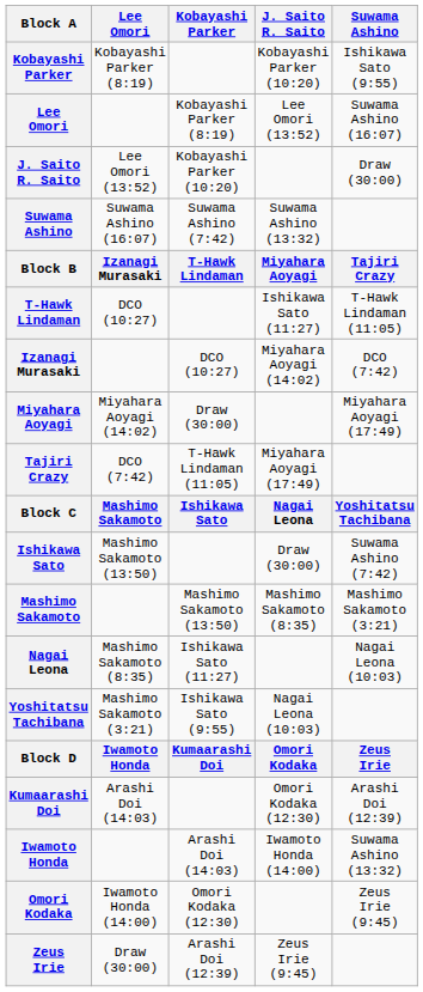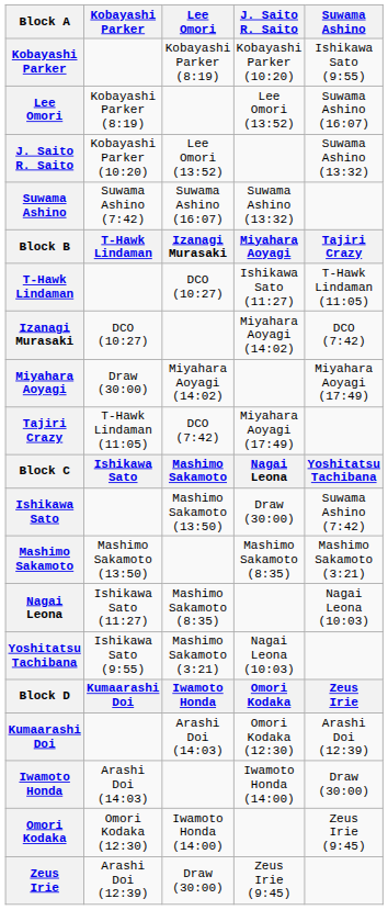columns swapped: Kobayashi Parker <-> Lee Omori
row 4 | Suwama Ashino: Draw (30:00) -> Suwama Ashino (13:32)
row 18 | Suwama Ashino: Suwama Ashino (13:32) -> Draw (30:00)
